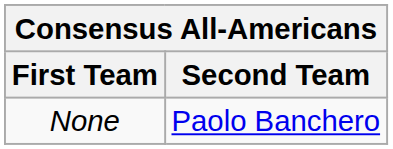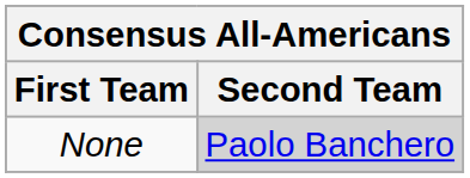None | Second Team: no background -> lightgrey background
